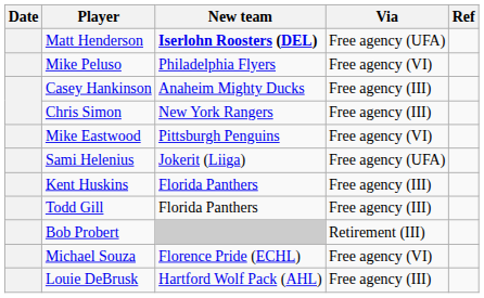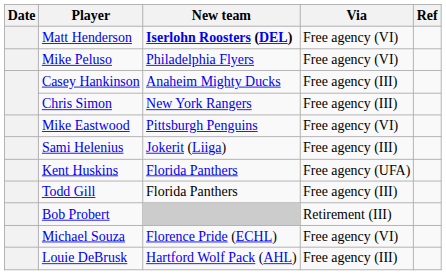Matt Henderson | Via: Free agency (UFA) -> Free agency (VI)
Sami Helenius | Via: Free agency (UFA) -> Free agency (III)
Kent Huskins | Via: Free agency (III) -> Free agency (UFA)
